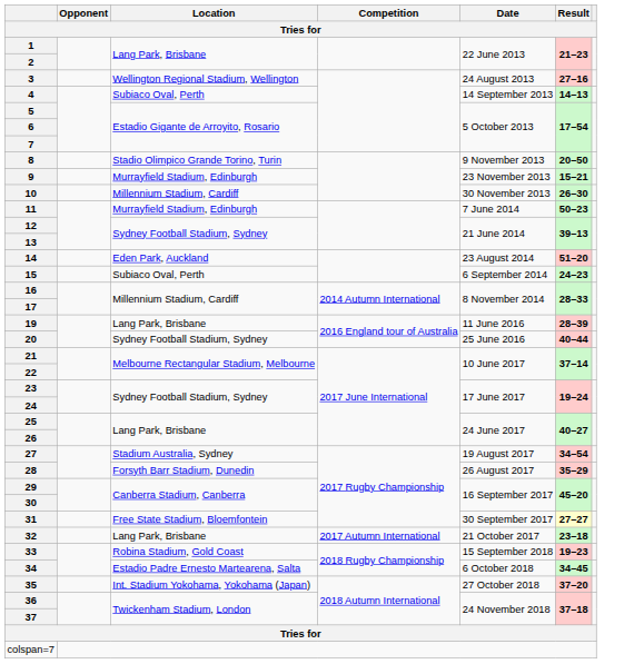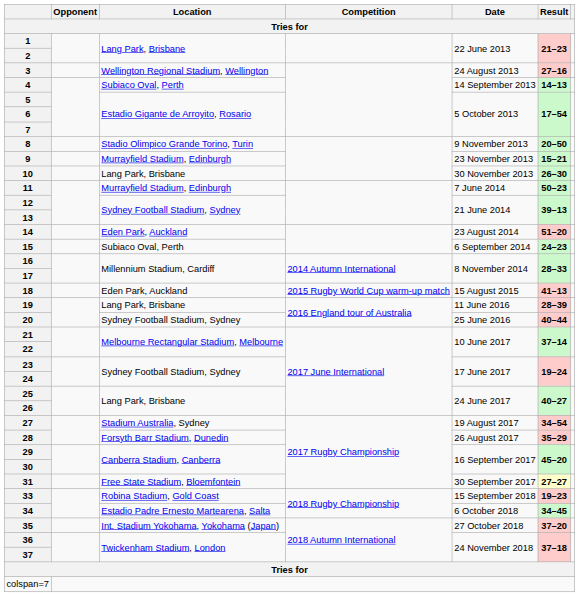10 | Location: Millennium Stadium, Cardiff -> Lang Park, Brisbane
+ row: 18 | Eden Park, Auckland | 2015 Rugby World Cup warm-up match | 15 August 2015 | 41–13
- row: 32 | Lang Park, Brisbane | 2017 Autumn International | 21 October 2017 | 23–18
